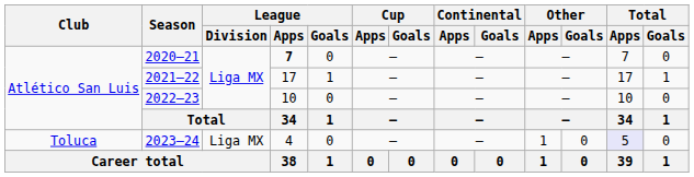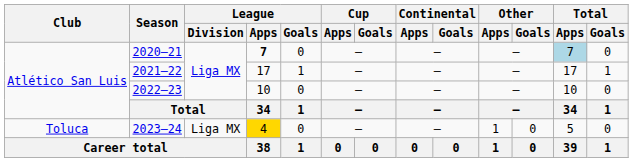2020–21 | Total / Apps: no background -> lightblue background
2023–24 | League / Apps: no background -> gold background
2023–24 | Total / Apps: lavender background -> no background
